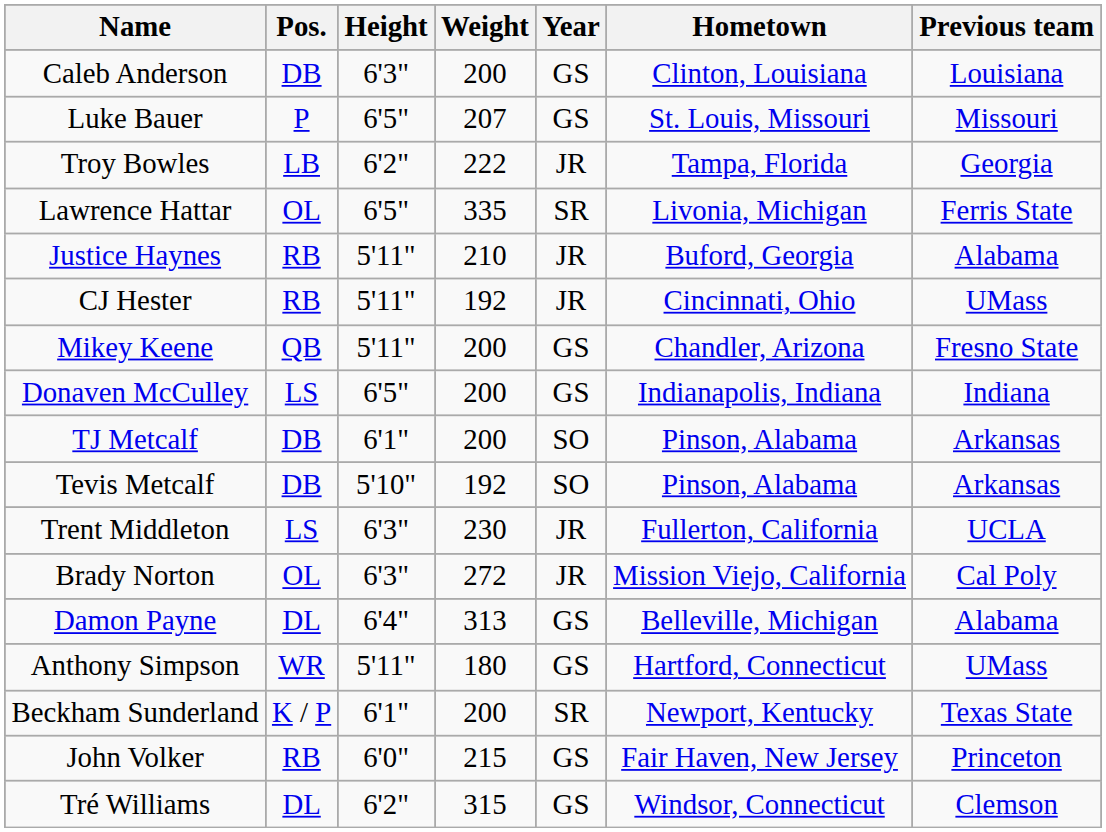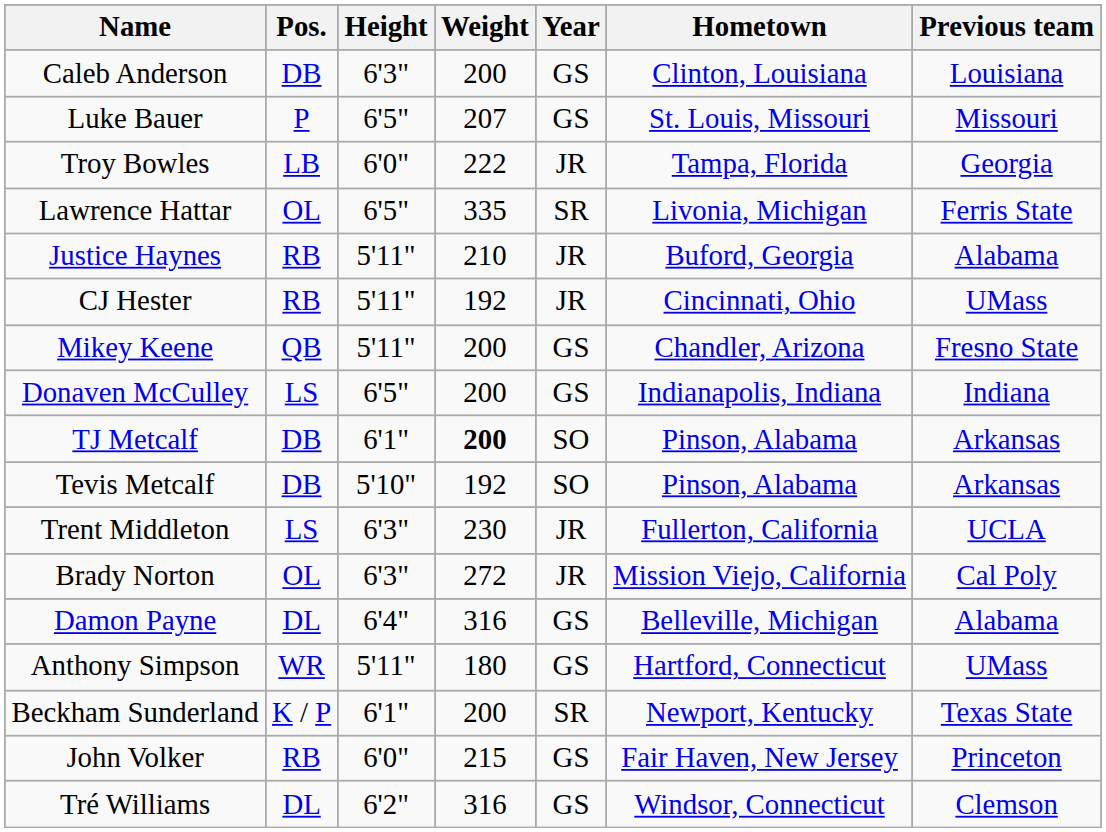Troy Bowles | Height: 6'2" -> 6'0"
TJ Metcalf | Weight: normal -> bold
Damon Payne | Weight: 313 -> 316
Tré Williams | Weight: 315 -> 316
